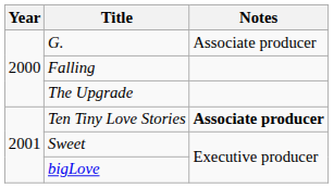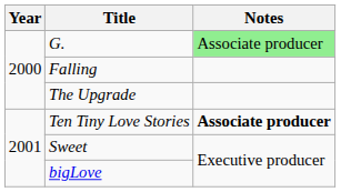G. | Notes: no background -> lightgreen background
